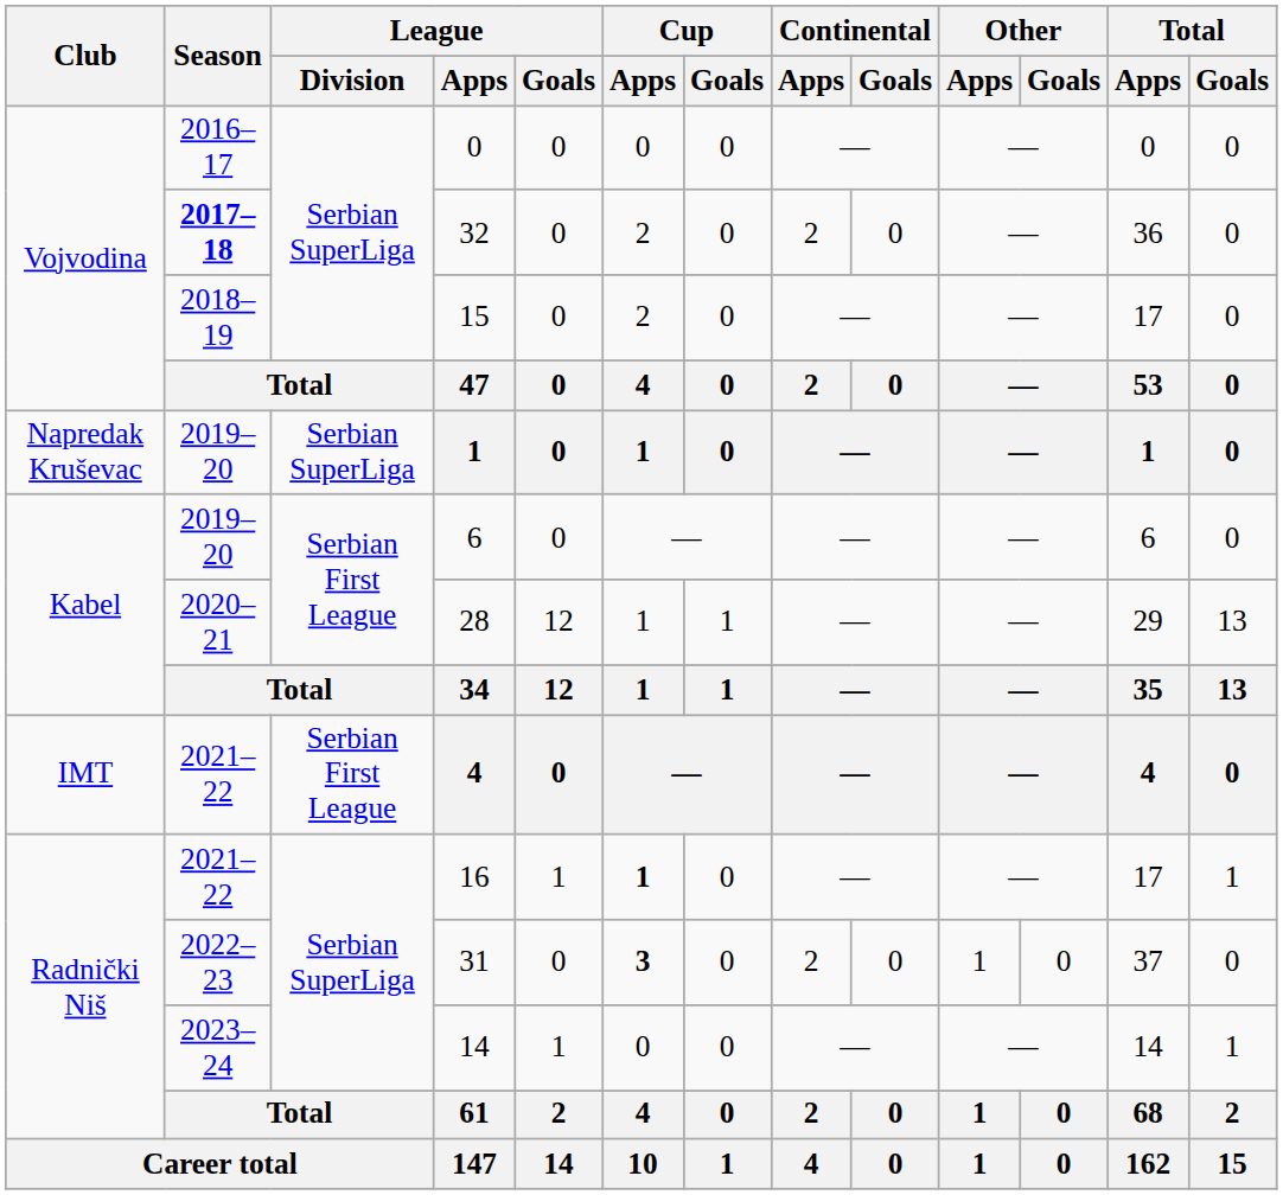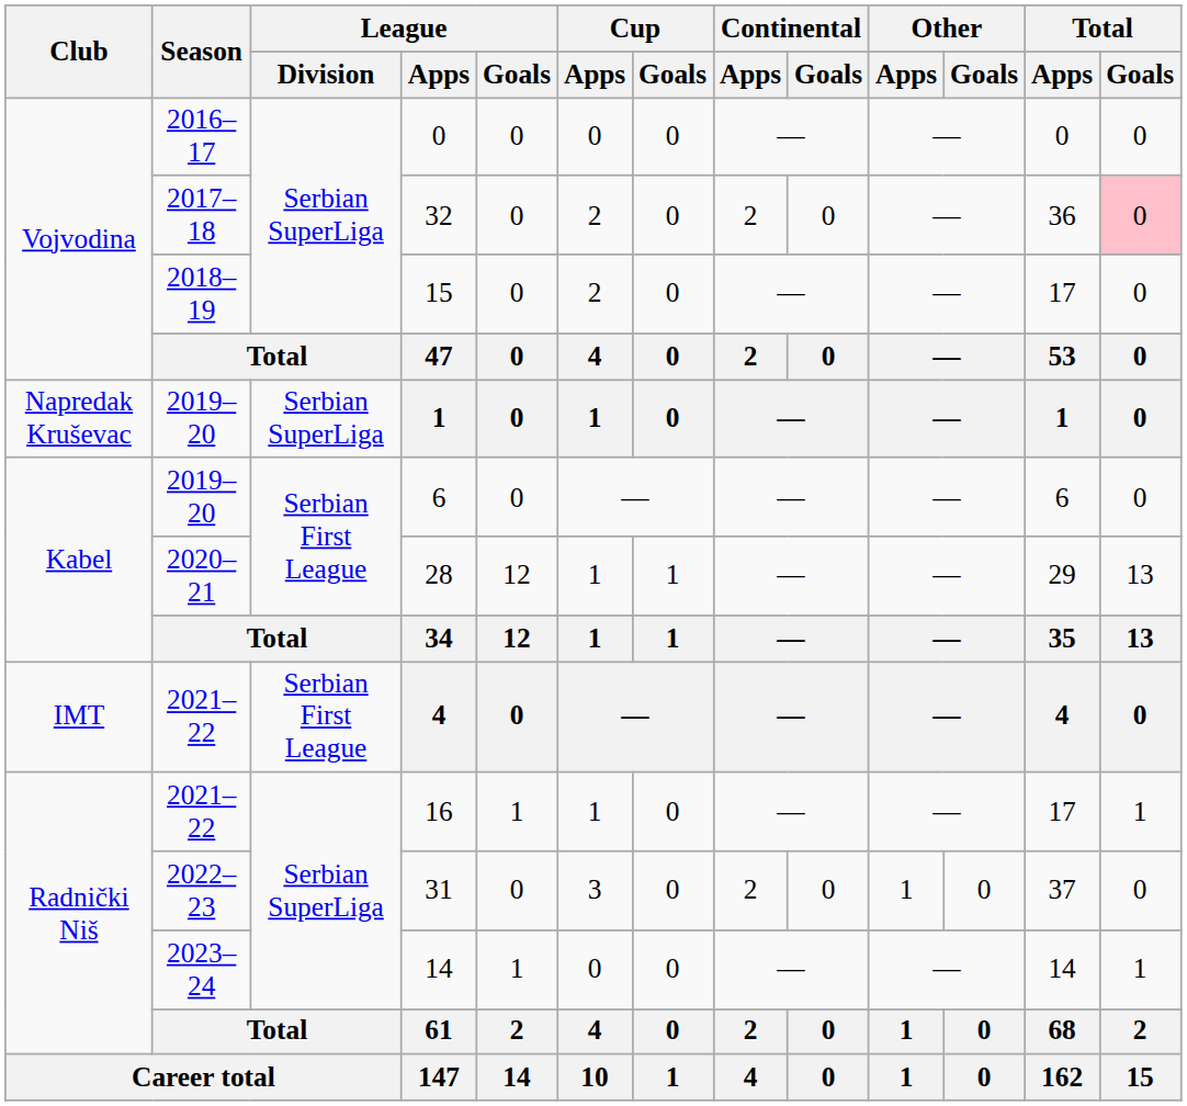32 | Season: bold -> normal
32 | Total / Goals: no background -> pink background
16 | Cup / Apps: bold -> normal
31 | Cup / Apps: bold -> normal
